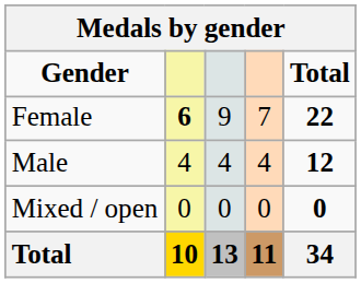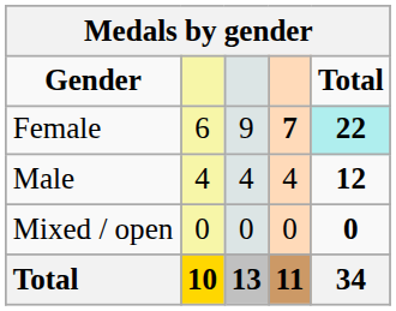Female | column 2: bold -> normal
Female | column 4: normal -> bold
Female | Total: no background -> paleturquoise background
